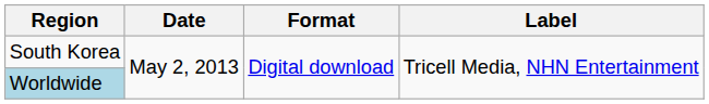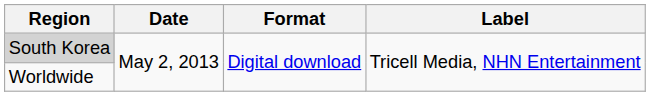South Korea | Region: no background -> lightgrey background
Worldwide | Region: lightblue background -> no background
